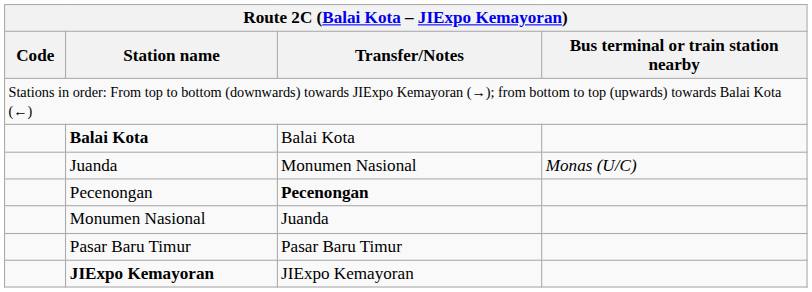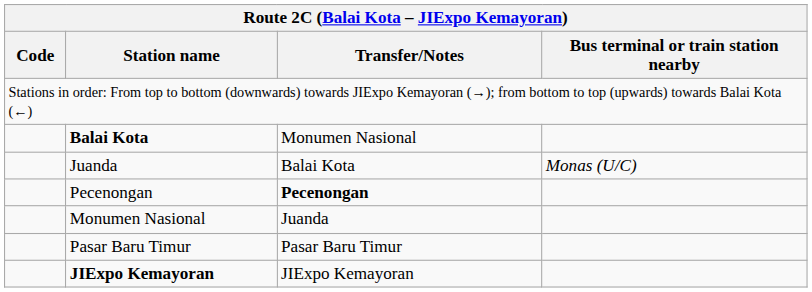row 4 | Transfer/Notes: Balai Kota -> Monumen Nasional
row 5 | Transfer/Notes: Monumen Nasional -> Balai Kota
